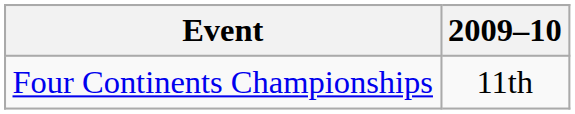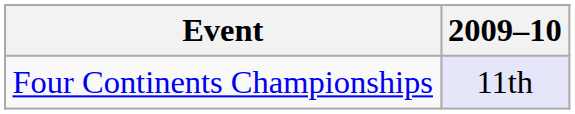Four Continents Championships | 2009–10: no background -> lavender background
